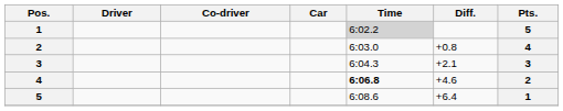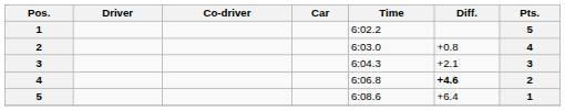row 2 | Time: lightgrey background -> no background
row 5 | Time: bold -> normal
row 5 | Diff.: normal -> bold
